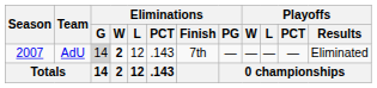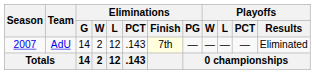AdU | Eliminations / G: lightgrey background -> no background
AdU | Eliminations / W: bold -> normal
AdU | Eliminations / Finish: no background -> lightyellow background
